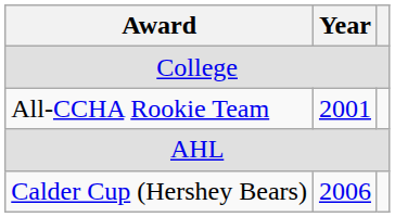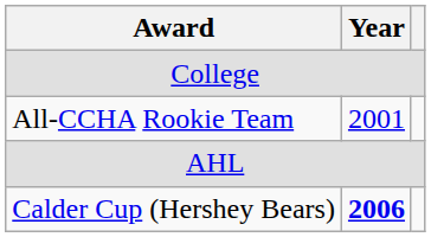Calder Cup (Hershey Bears) | Year: normal -> bold
